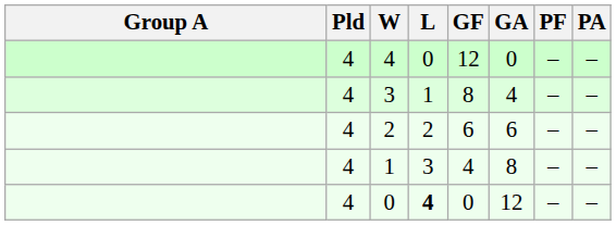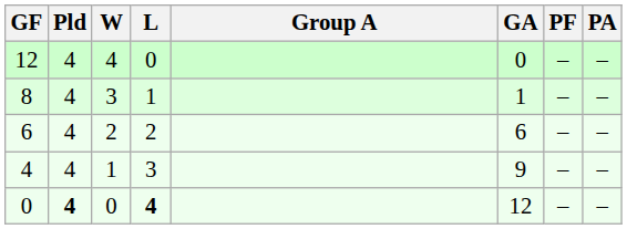columns swapped: Group A <-> GF
row 3 | GA: 4 -> 1
row 5 | GA: 8 -> 9
row 6 | Pld: normal -> bold
